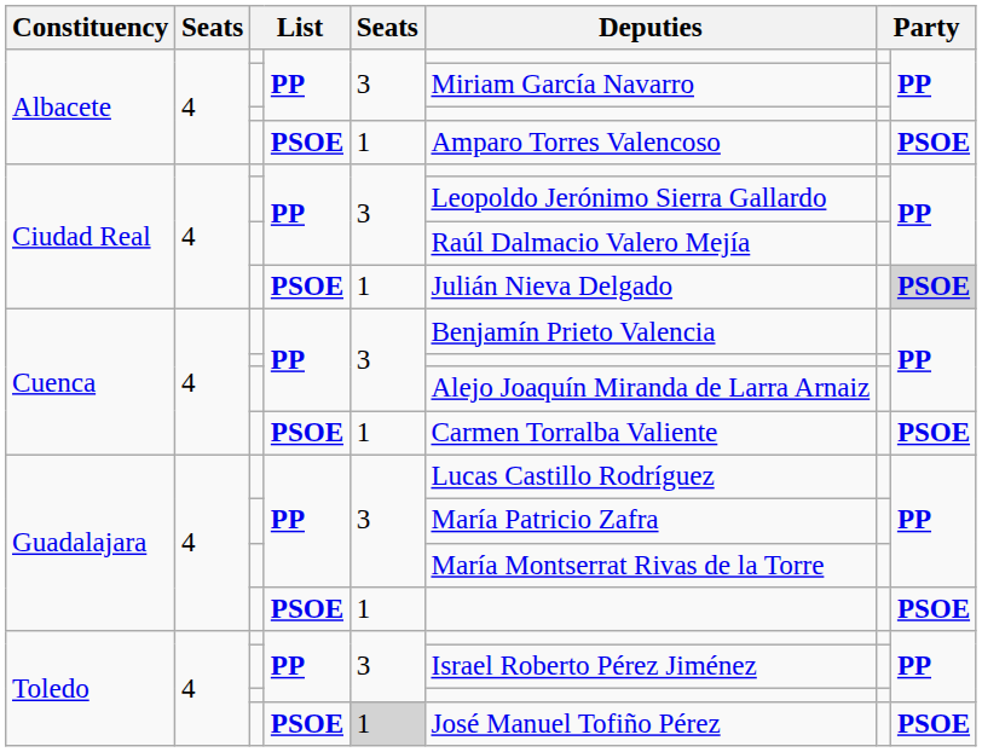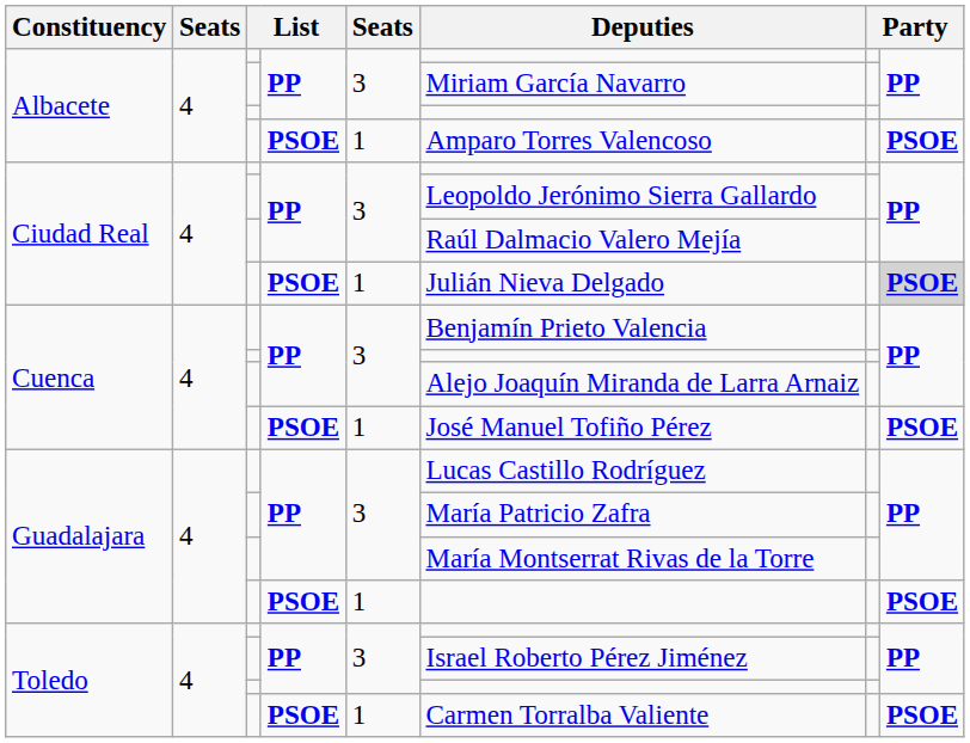Cuenca / PSOE | Deputies: Carmen Torralba Valiente -> José Manuel Tofiño Pérez
Toledo / PSOE | column 5: lightgrey background -> no background
Toledo / PSOE | Deputies: José Manuel Tofiño Pérez -> Carmen Torralba Valiente
